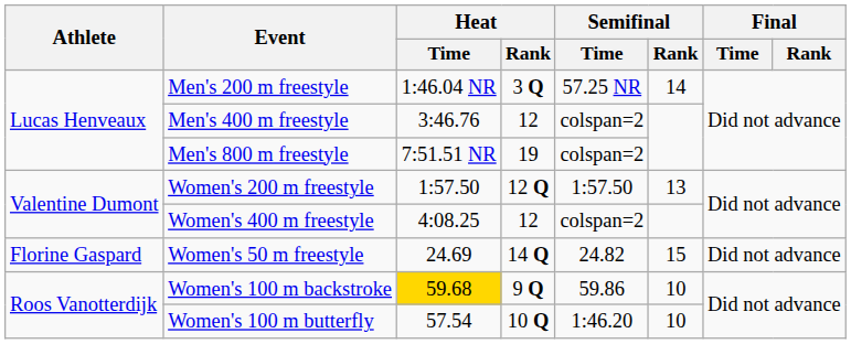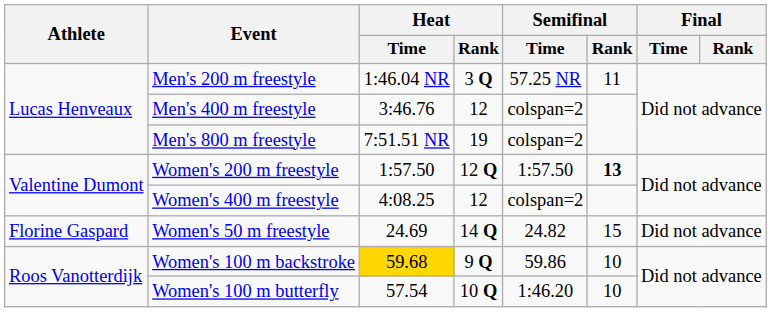Men's 200 m freestyle | Semifinal / Rank: 14 -> 11
Women's 200 m freestyle | Semifinal / Rank: normal -> bold
